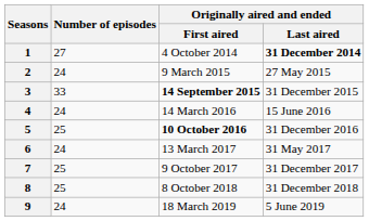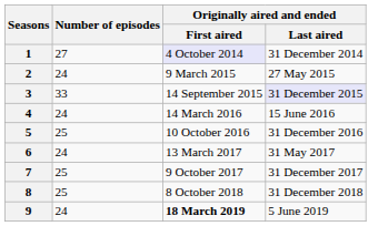1 | Originally aired and ended / First aired: no background -> lavender background
1 | Originally aired and ended / Last aired: bold -> normal
3 | Originally aired and ended / First aired: bold -> normal
3 | Originally aired and ended / Last aired: no background -> lavender background
5 | Originally aired and ended / First aired: bold -> normal
9 | Originally aired and ended / First aired: normal -> bold
